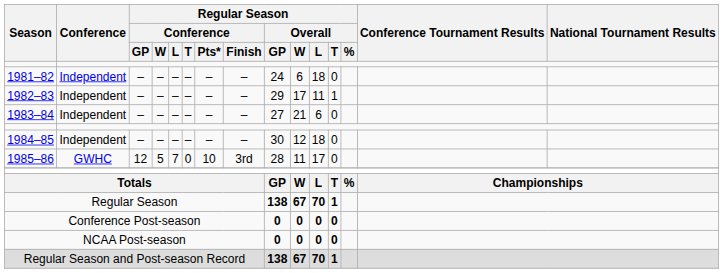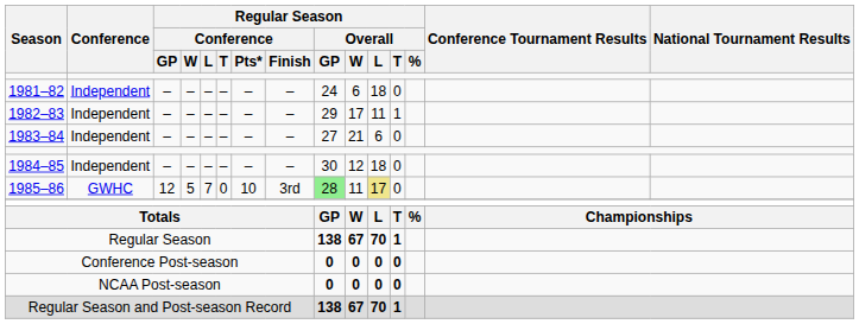1985–86 | Regular Season / Overall / GP: no background -> lightgreen background
1985–86 | Regular Season / Overall / L: no background -> khaki background
